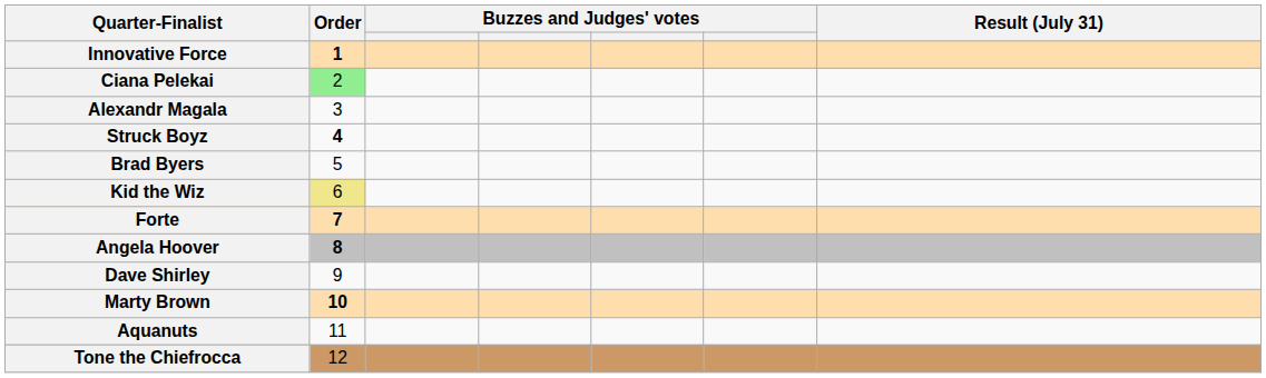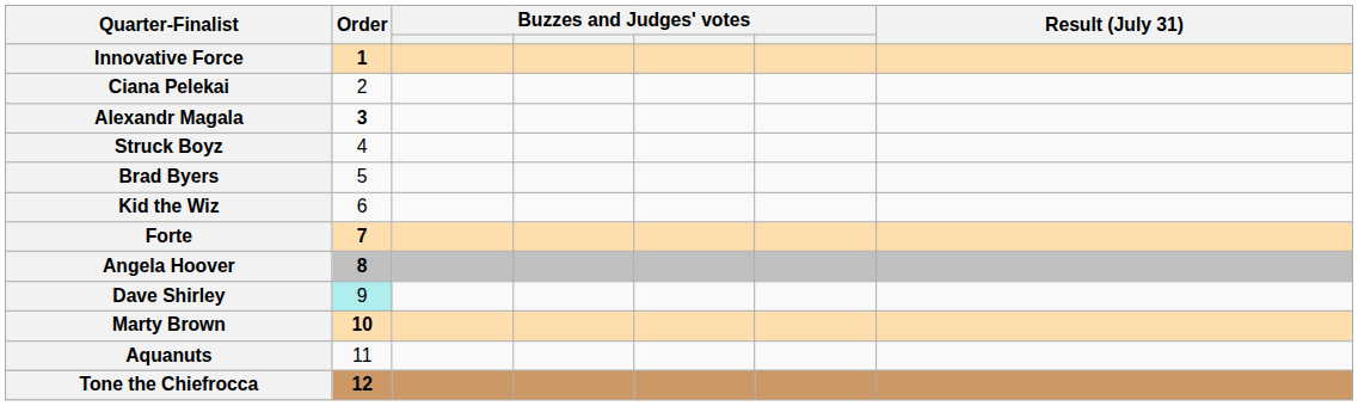Ciana Pelekai | Order: lightgreen background -> no background
Alexandr Magala | Order: normal -> bold
Struck Boyz | Order: bold -> normal
Kid the Wiz | Order: khaki background -> no background
Dave Shirley | Order: no background -> paleturquoise background
Tone the Chiefrocca | Order: normal -> bold
